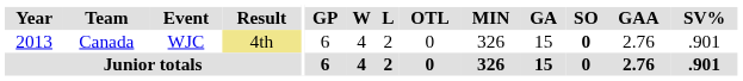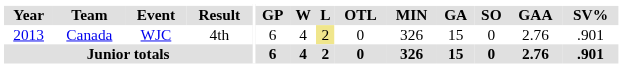Canada | Result: khaki background -> no background
Canada | L: no background -> khaki background
Canada | SO: bold -> normal
